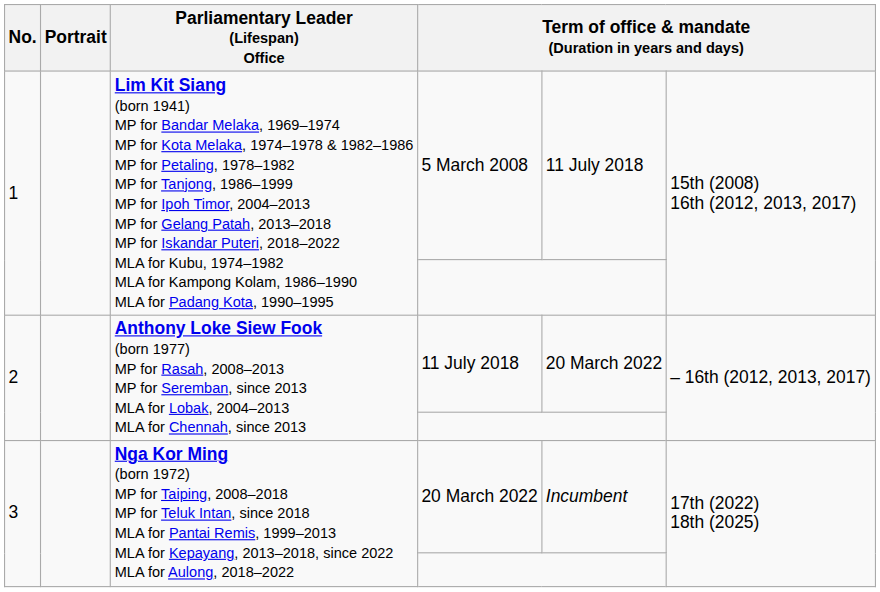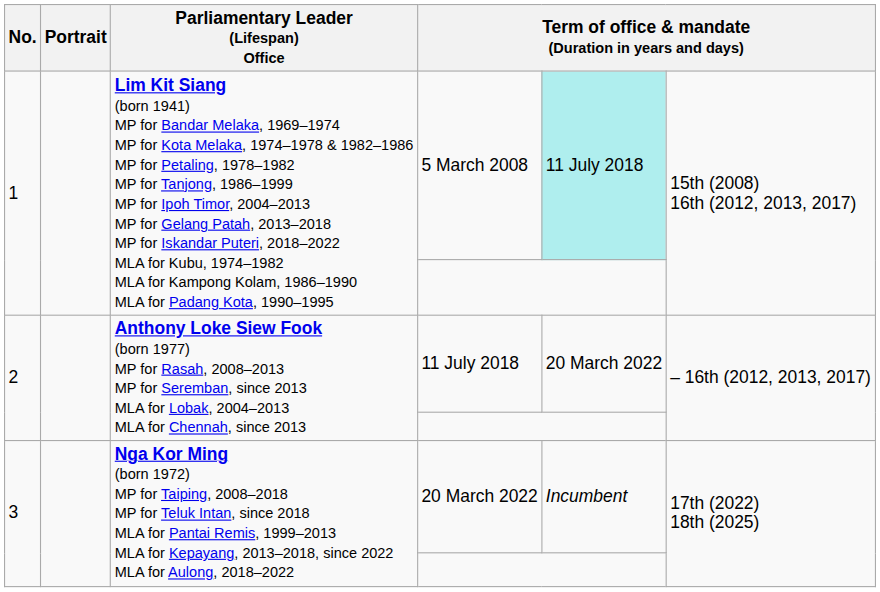5 March 2008 | column 5: no background -> paleturquoise background
